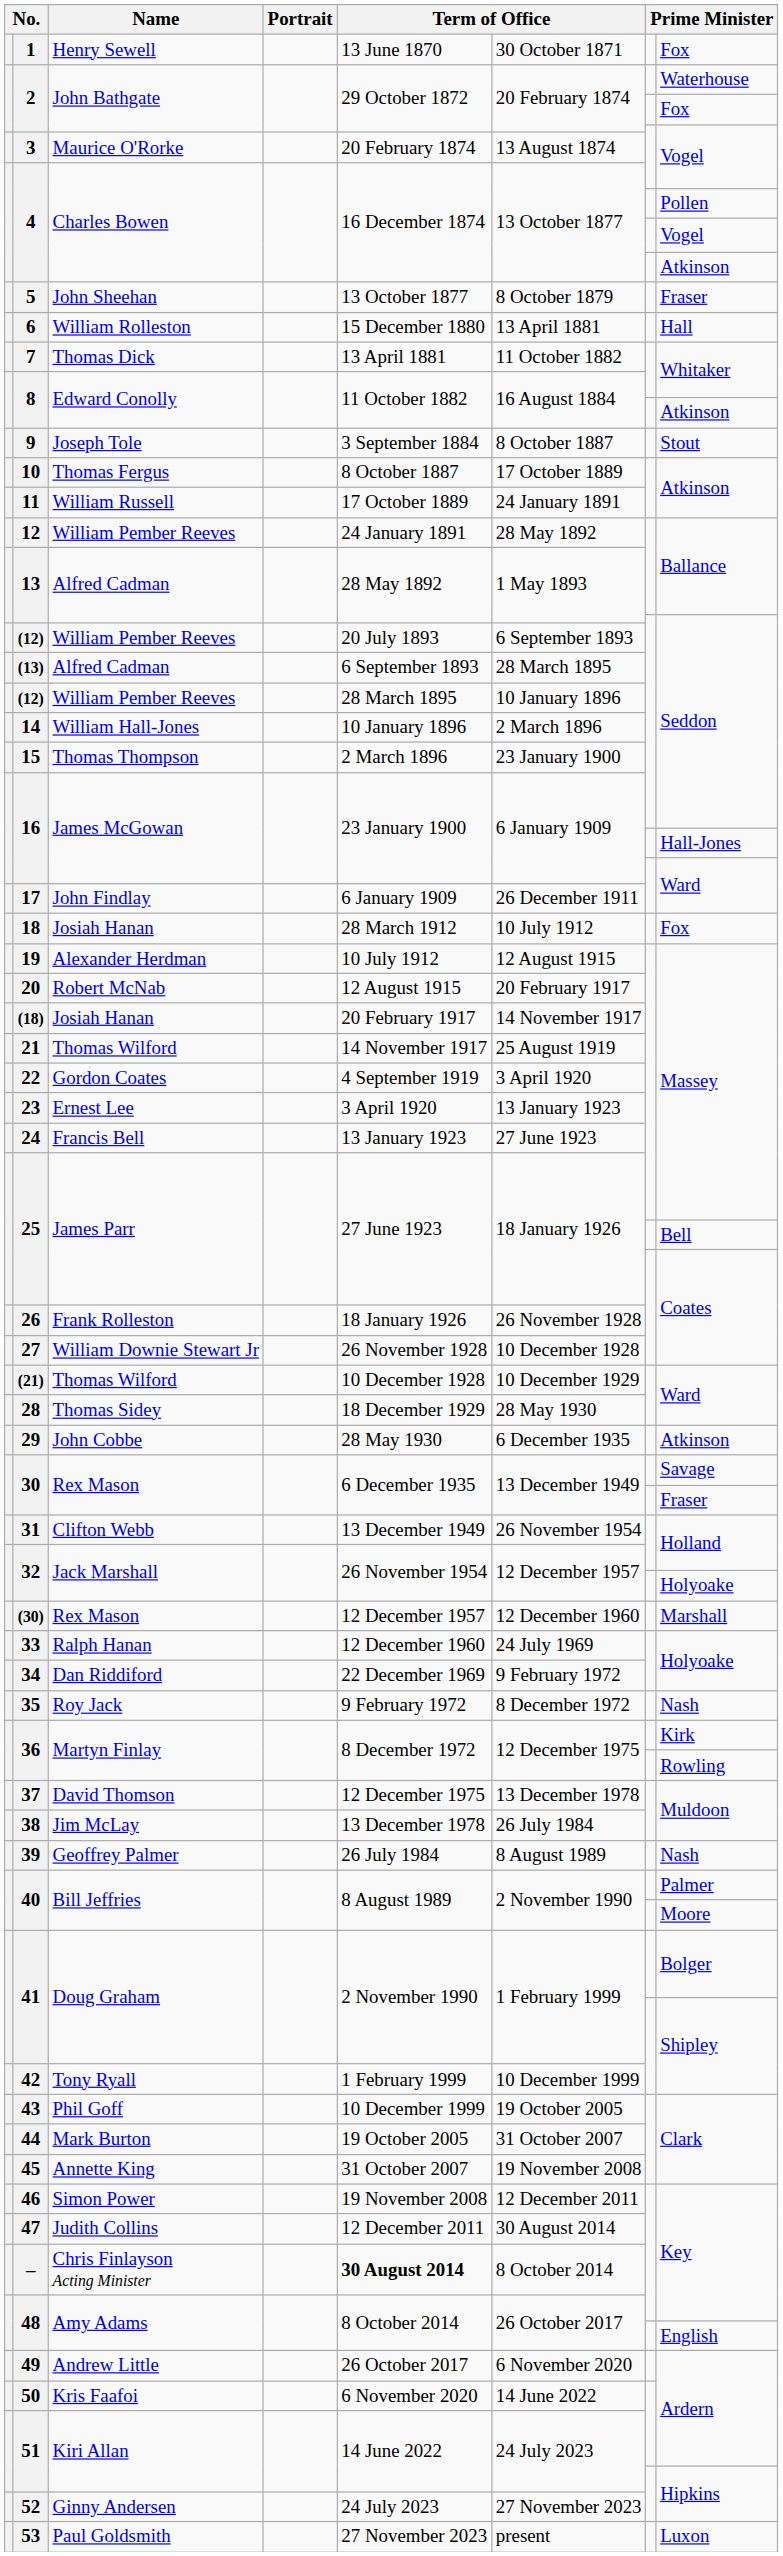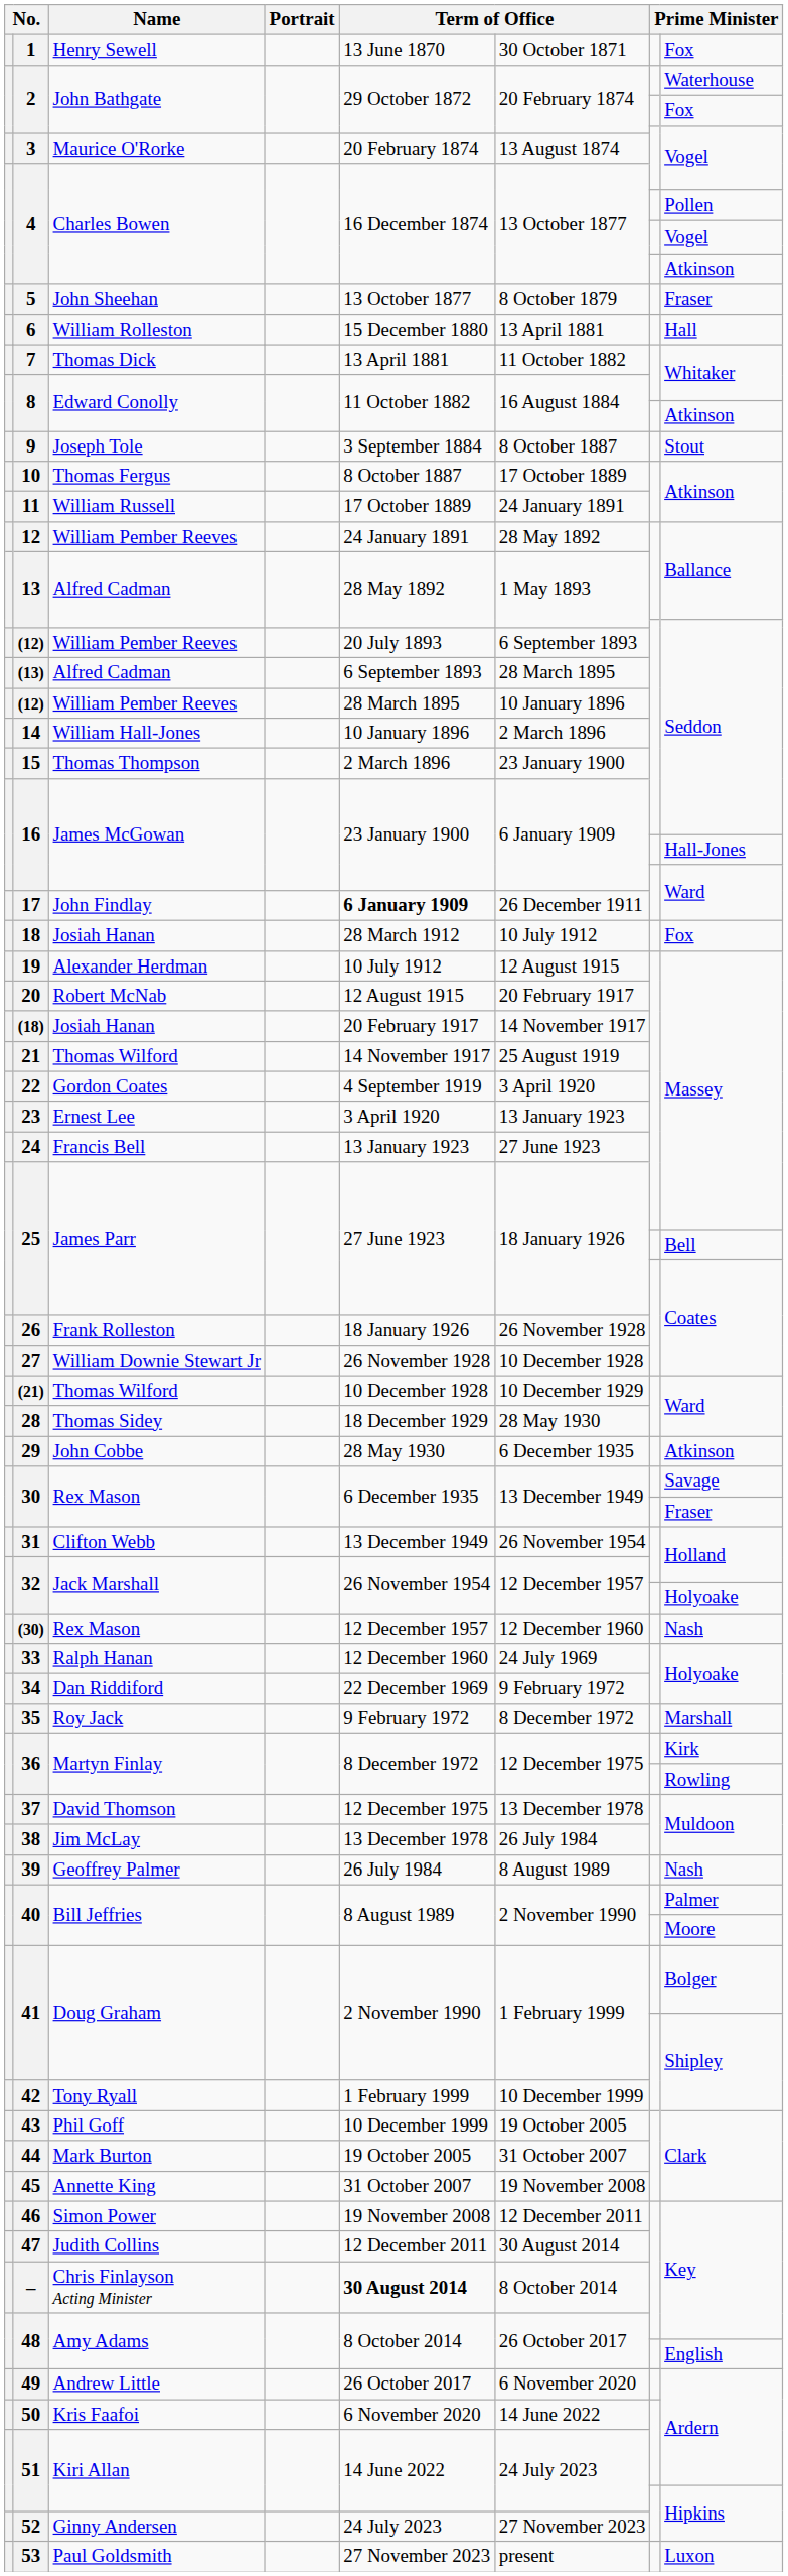17 | column 5: normal -> bold
(30) | column 8: Marshall -> Nash
35 | column 8: Nash -> Marshall
